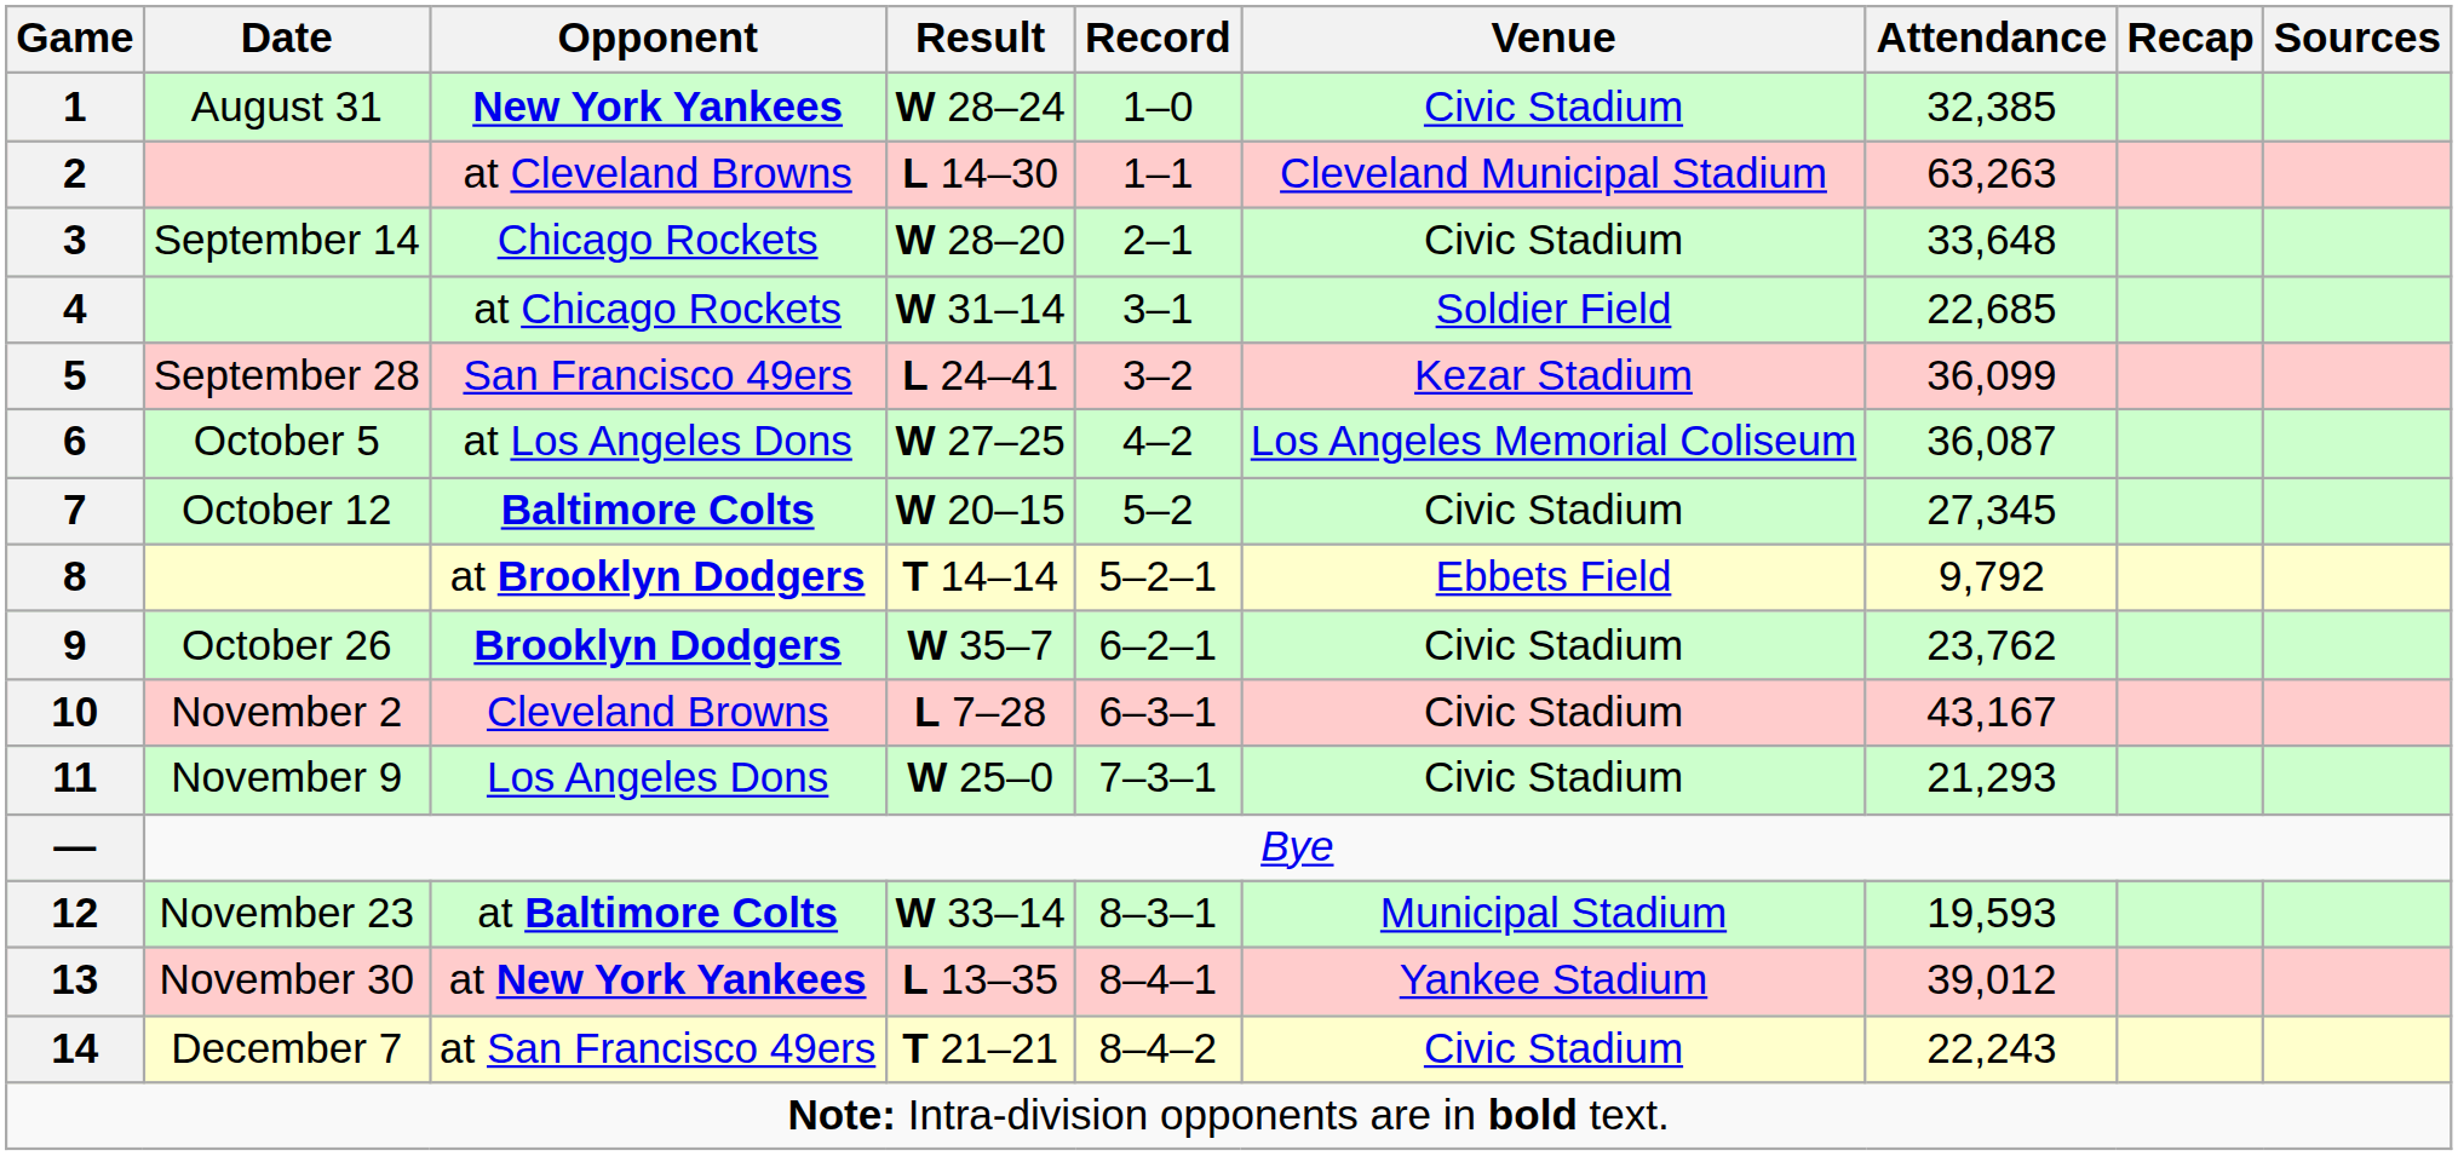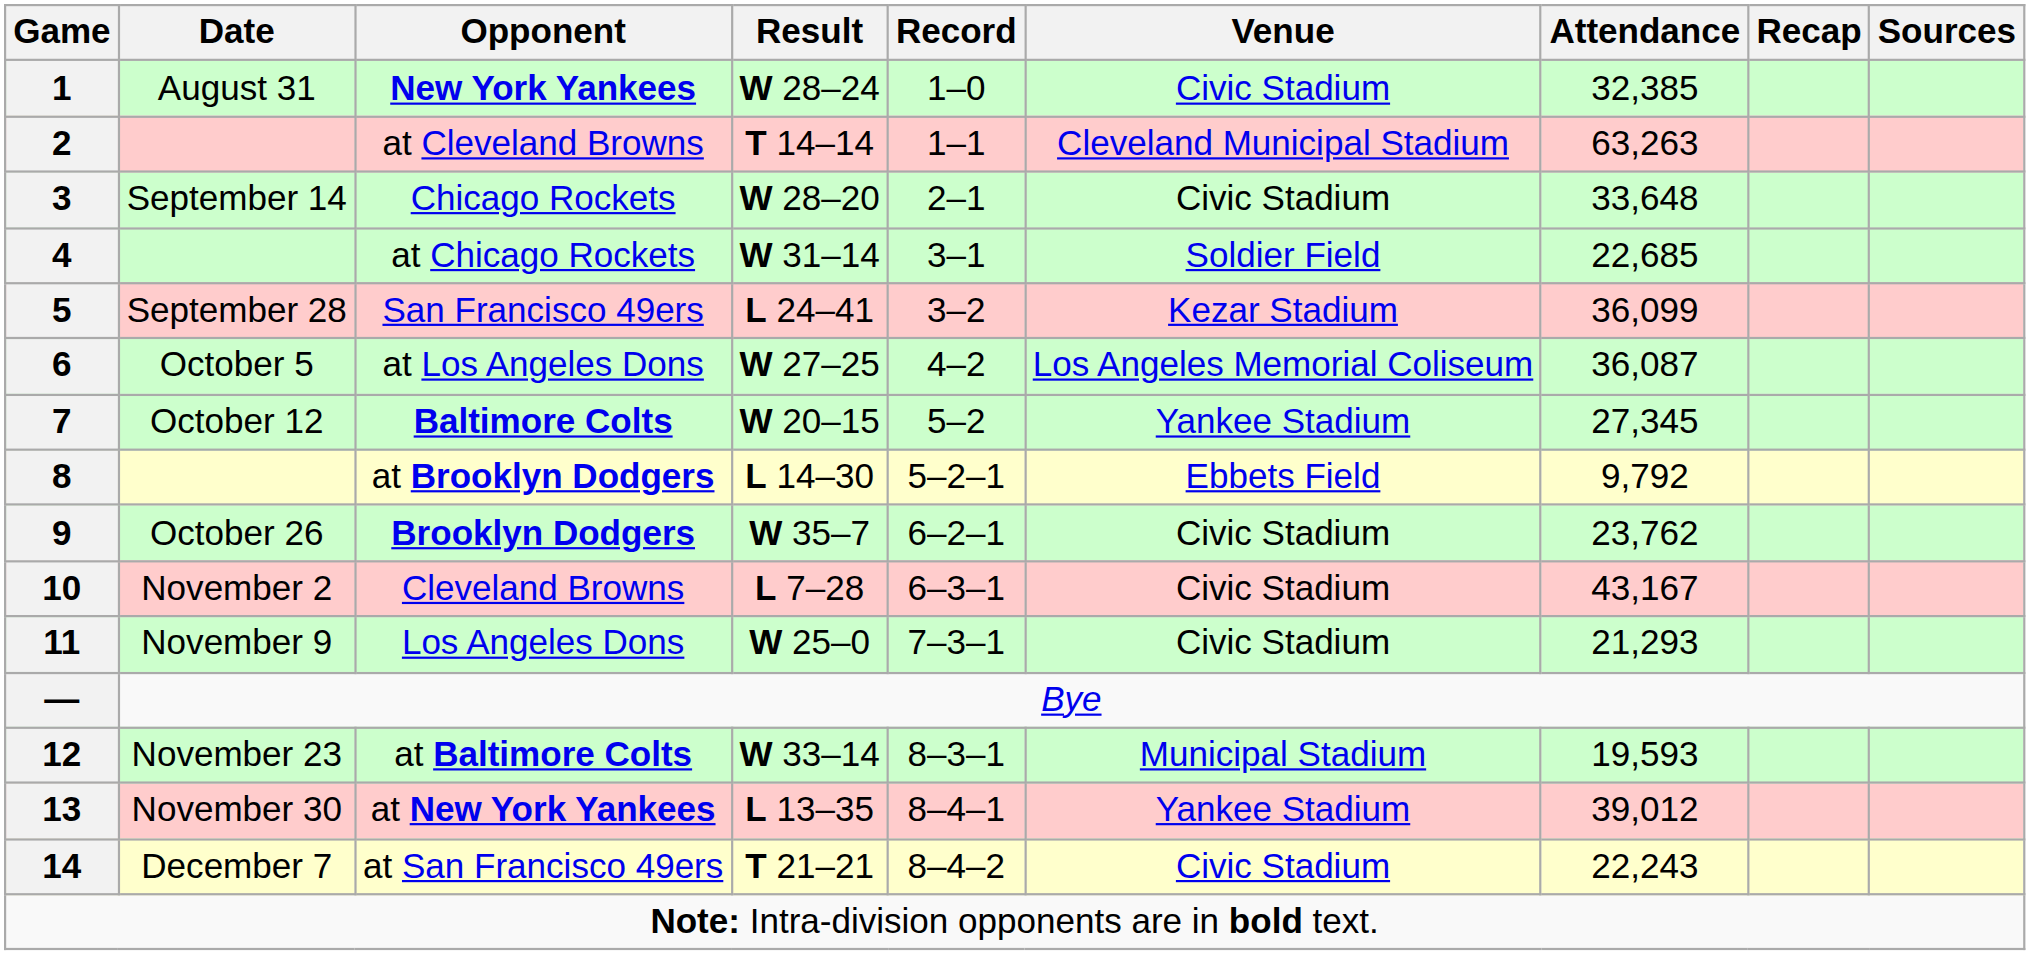2 | Result: L 14–30 -> T 14–14
7 | Venue: Civic Stadium -> Yankee Stadium
8 | Result: T 14–14 -> L 14–30
